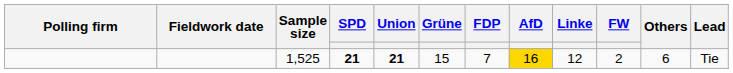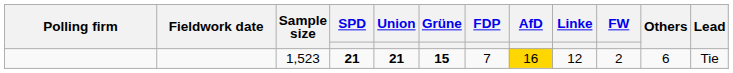row 3 | Sample size: 1,525 -> 1,523
row 3 | Grüne: normal -> bold
